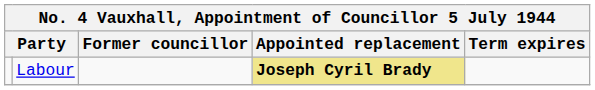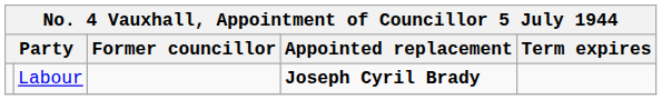Labour | Appointed replacement: khaki background -> no background
